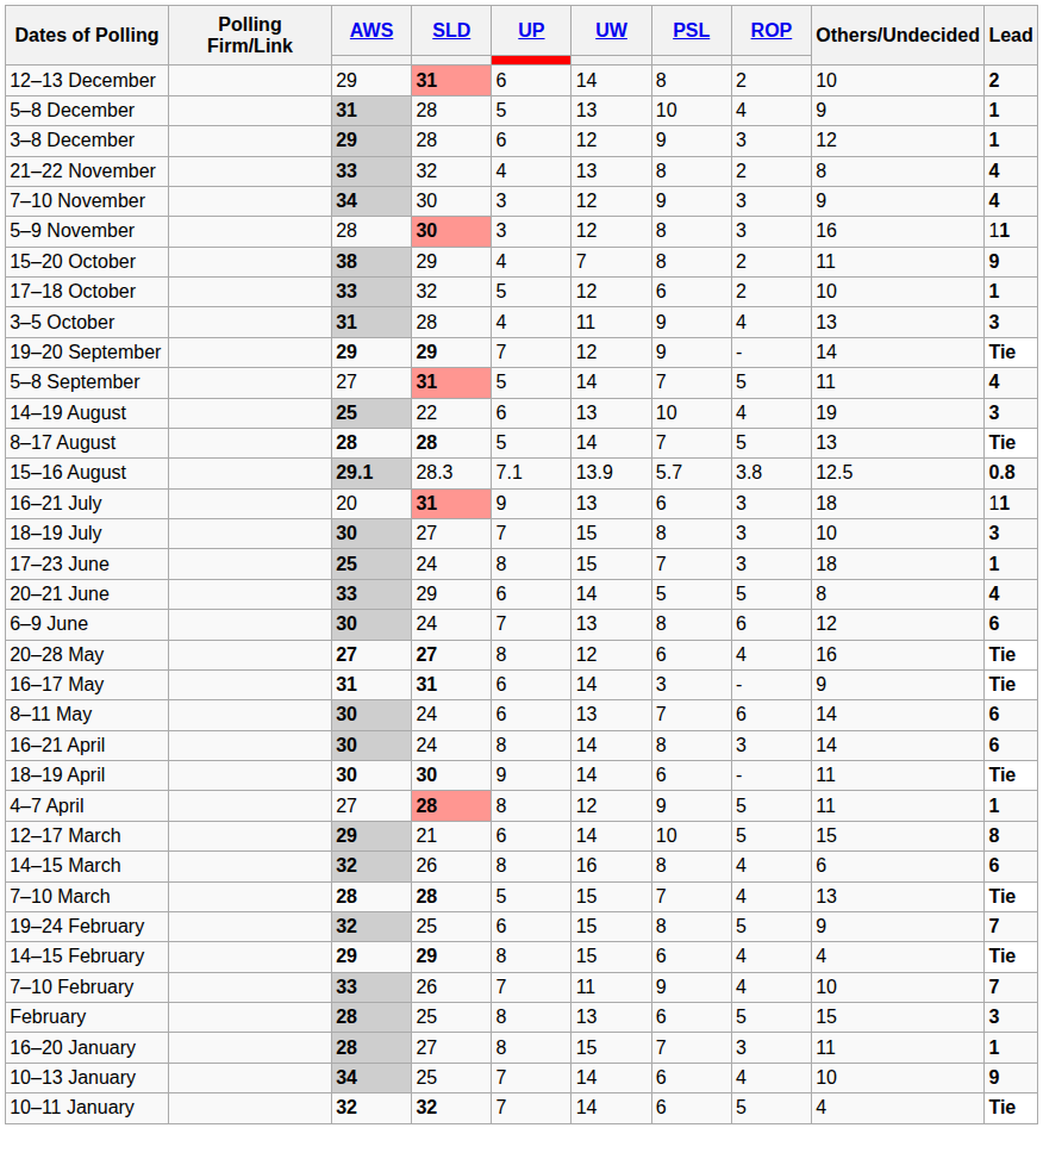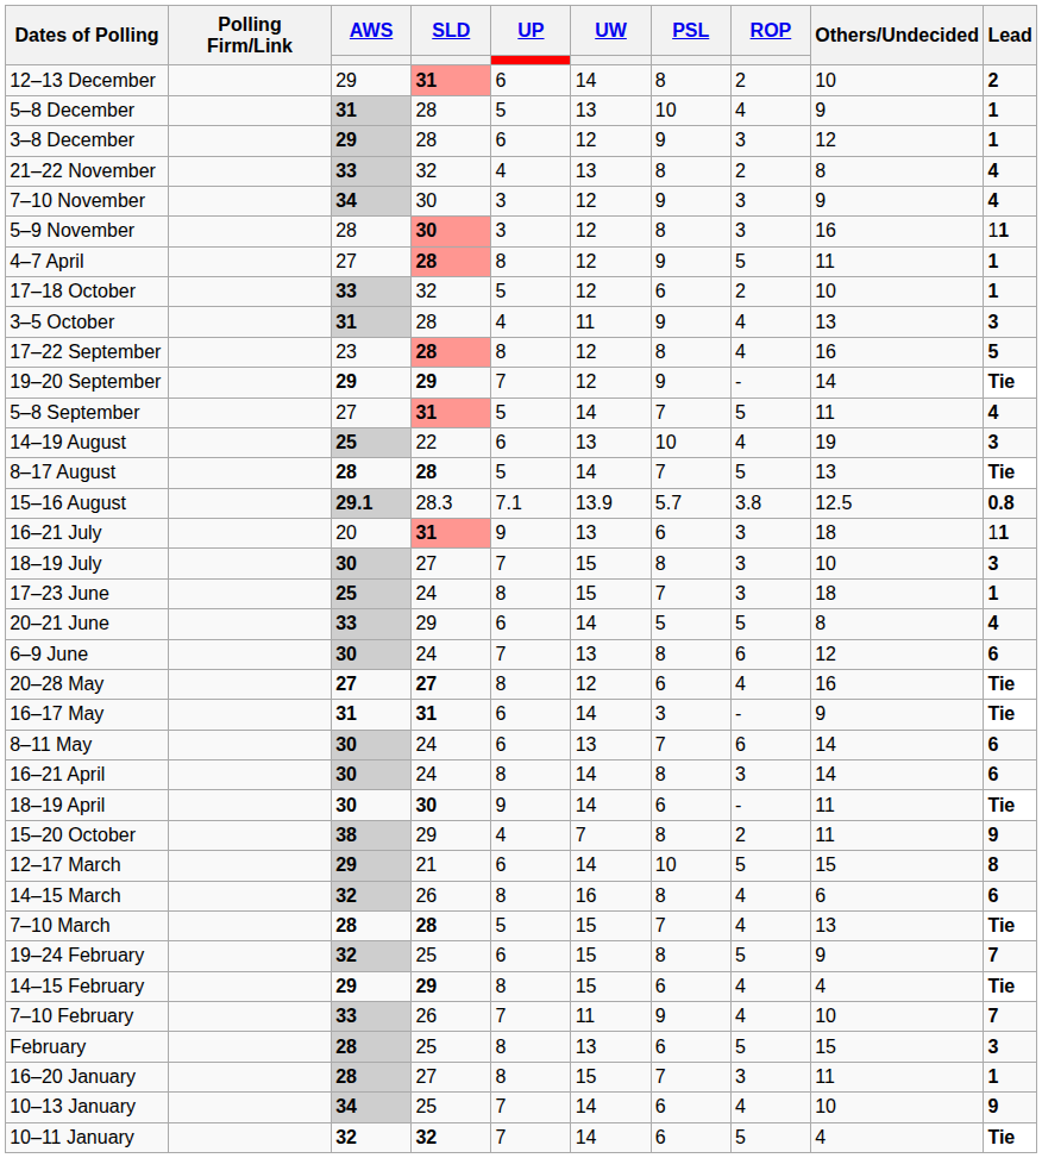rows swapped: 15–20 October <-> 4–7 April
+ row: 17–22 September | 23 | 28 | 8 | 12 | 8 | 4 | 16 | 5
